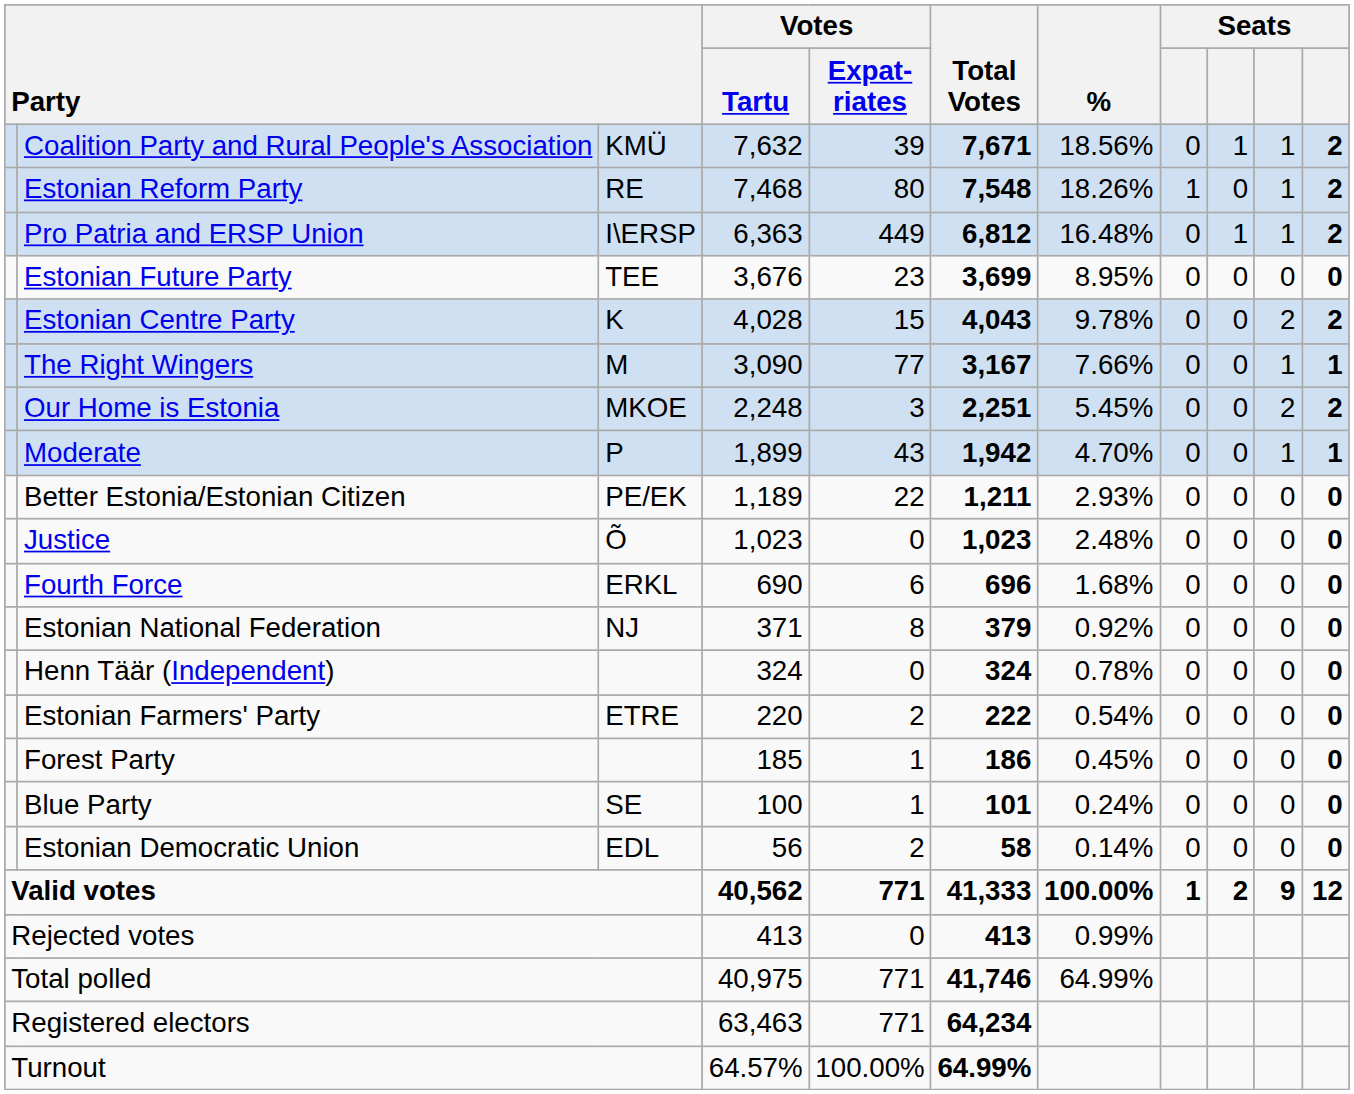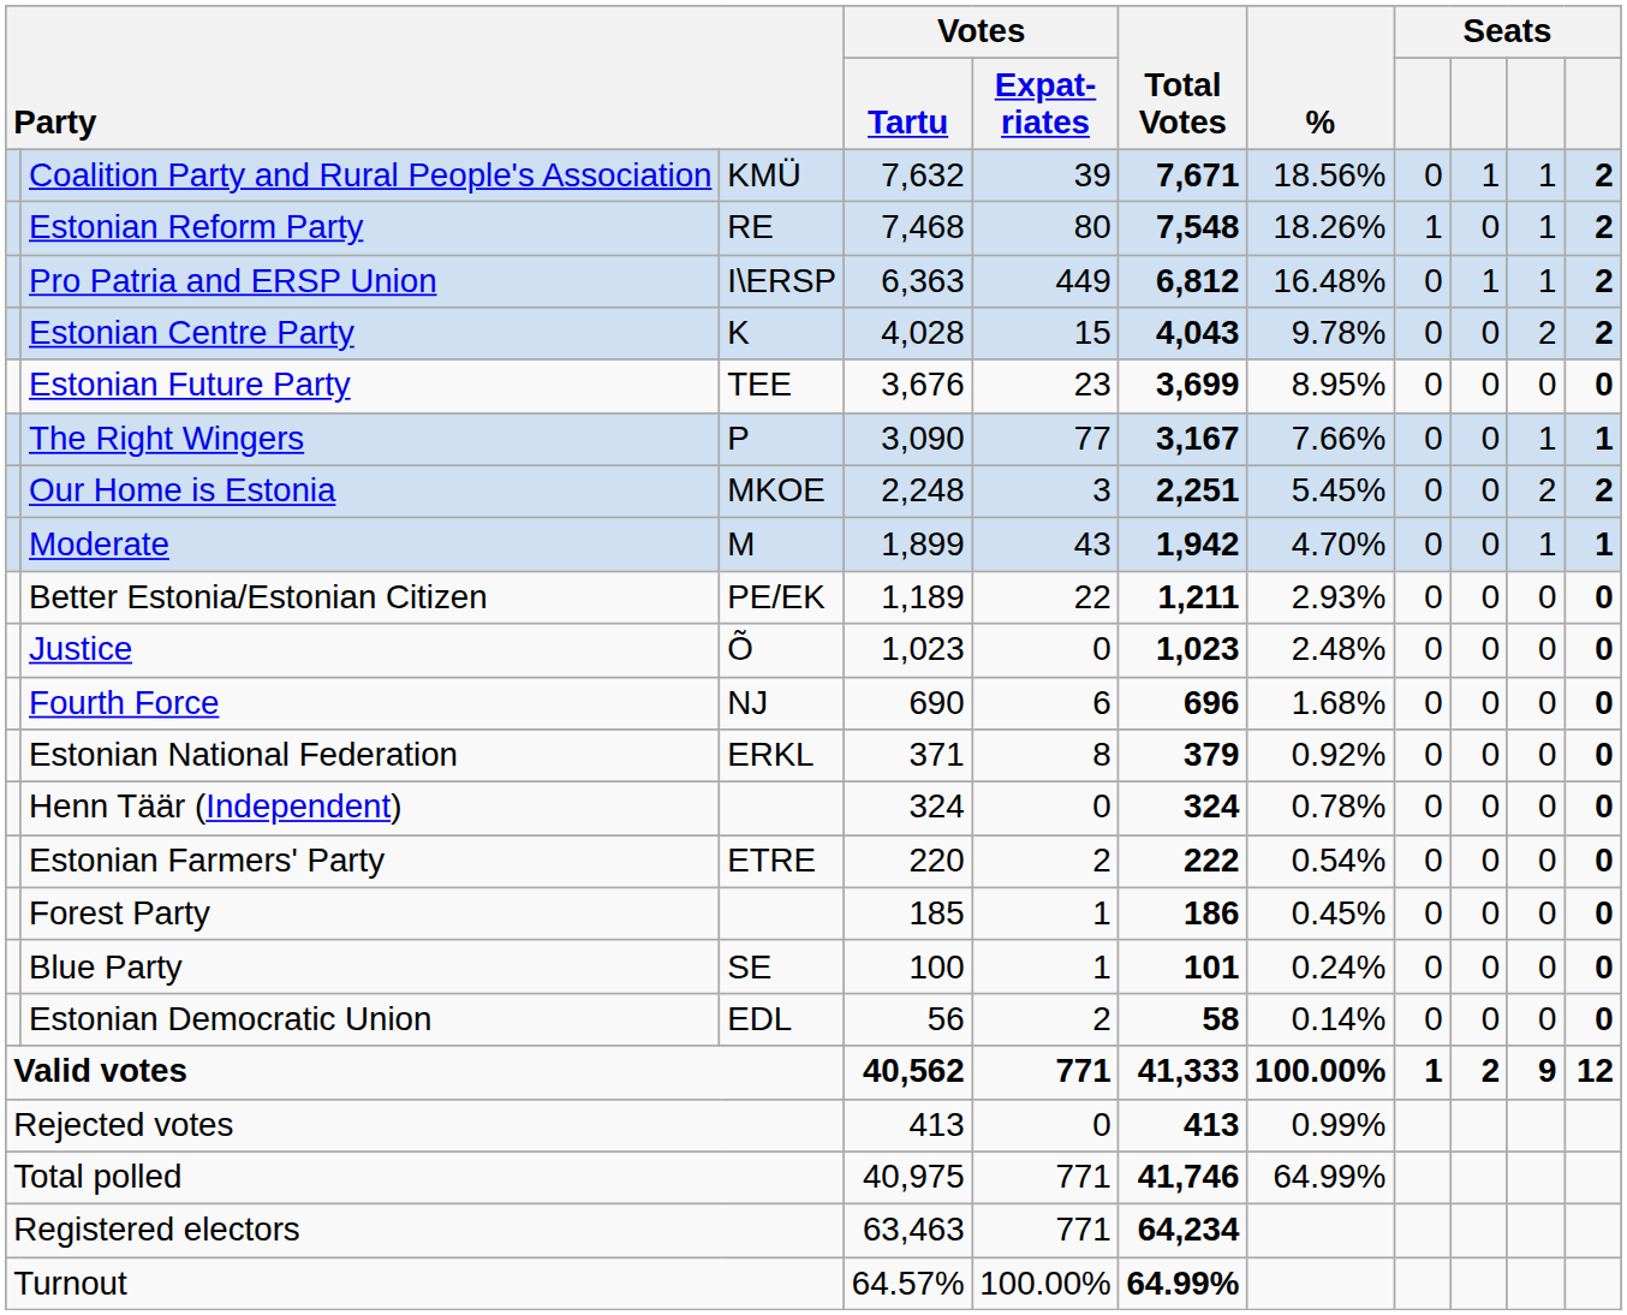rows swapped: Estonian Centre Party <-> Estonian Future Party
The Right Wingers | column 3: M -> P
Moderate | column 3: P -> M
Fourth Force | column 3: ERKL -> NJ
Estonian National Federation | column 3: NJ -> ERKL
